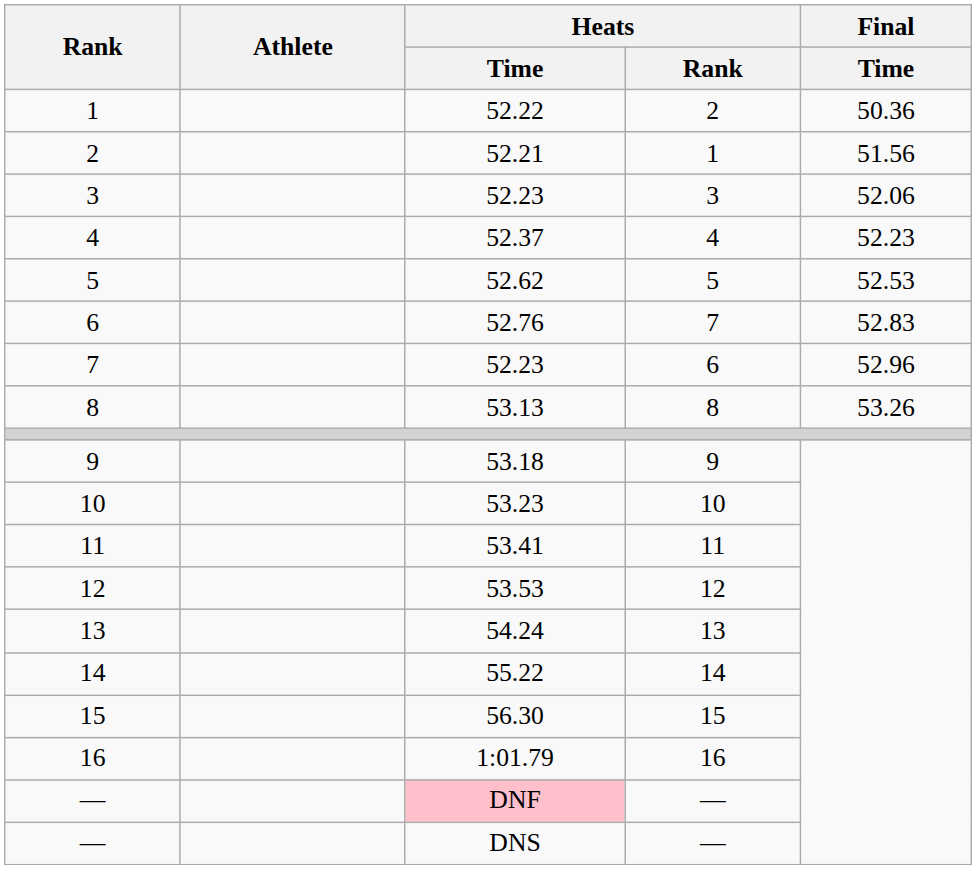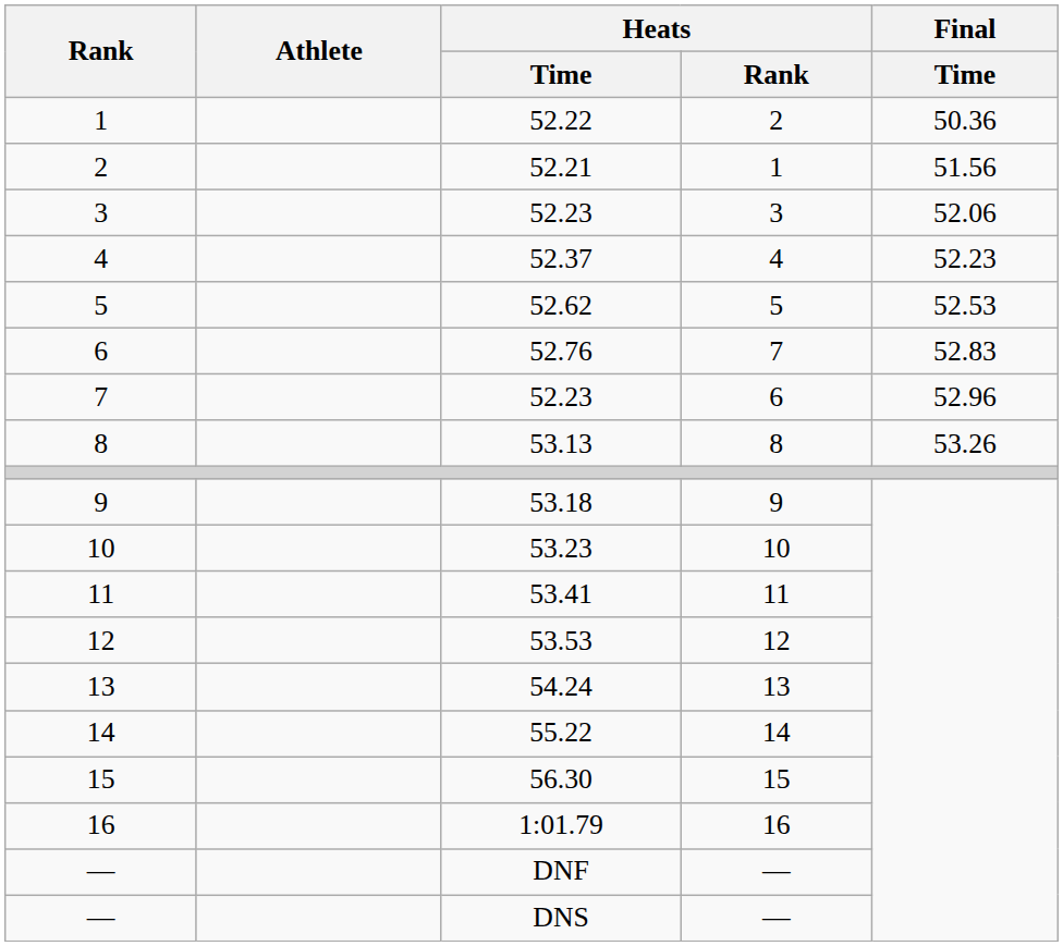— / DNF | Heats / Time: pink background -> no background
